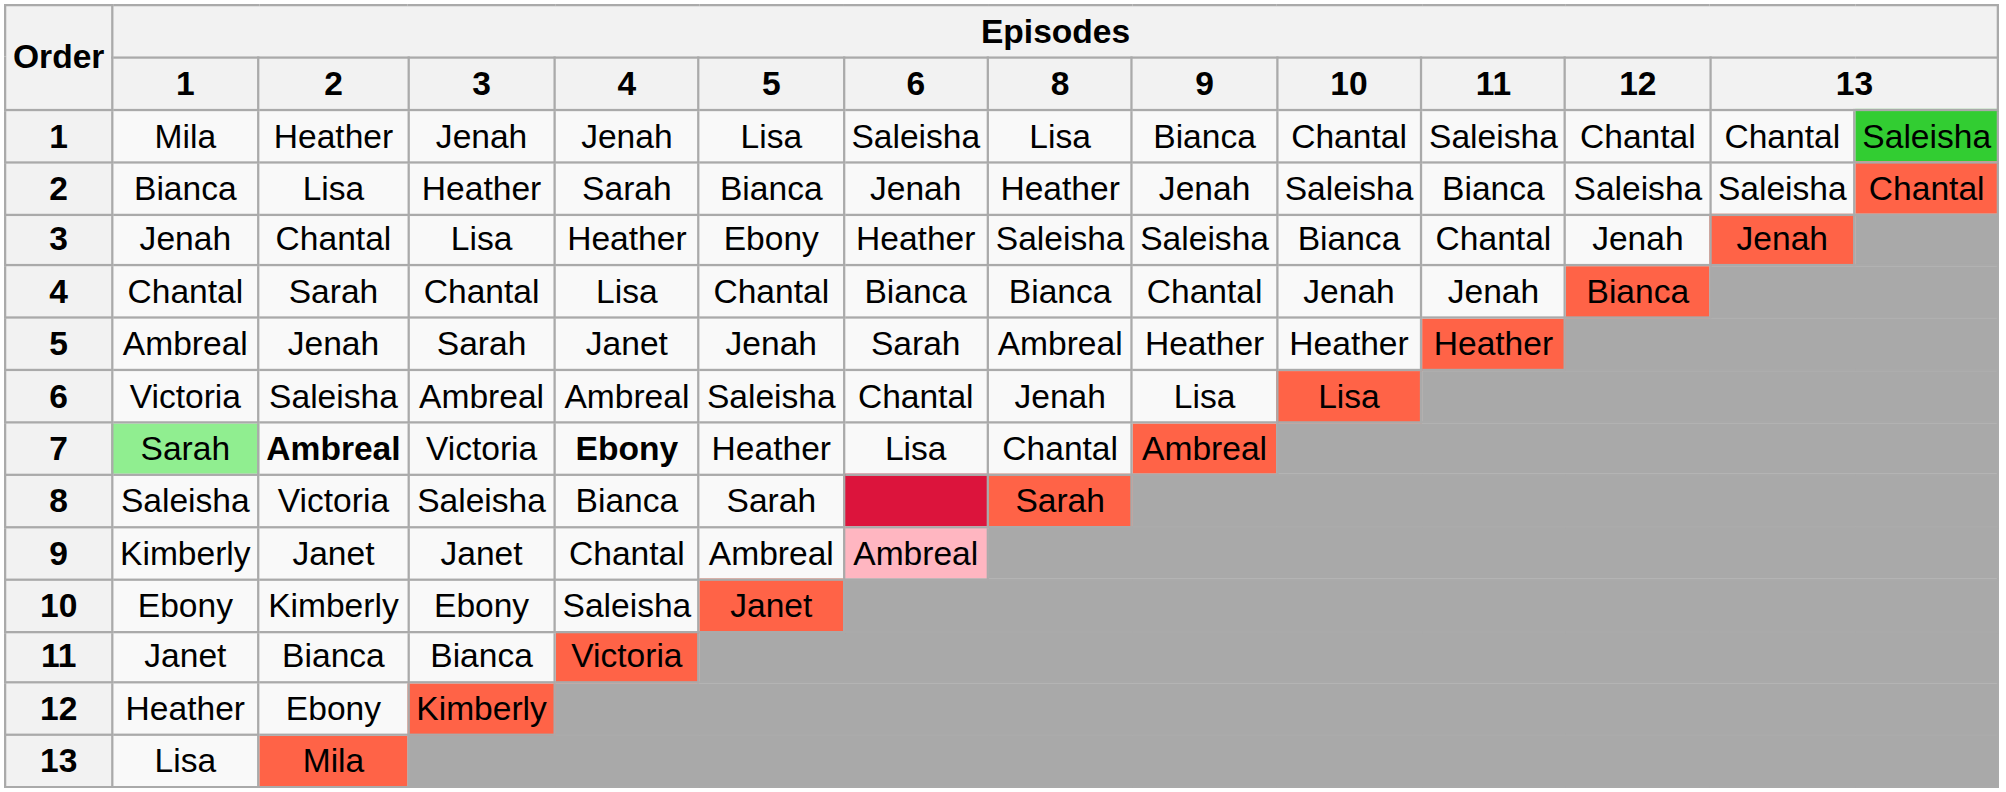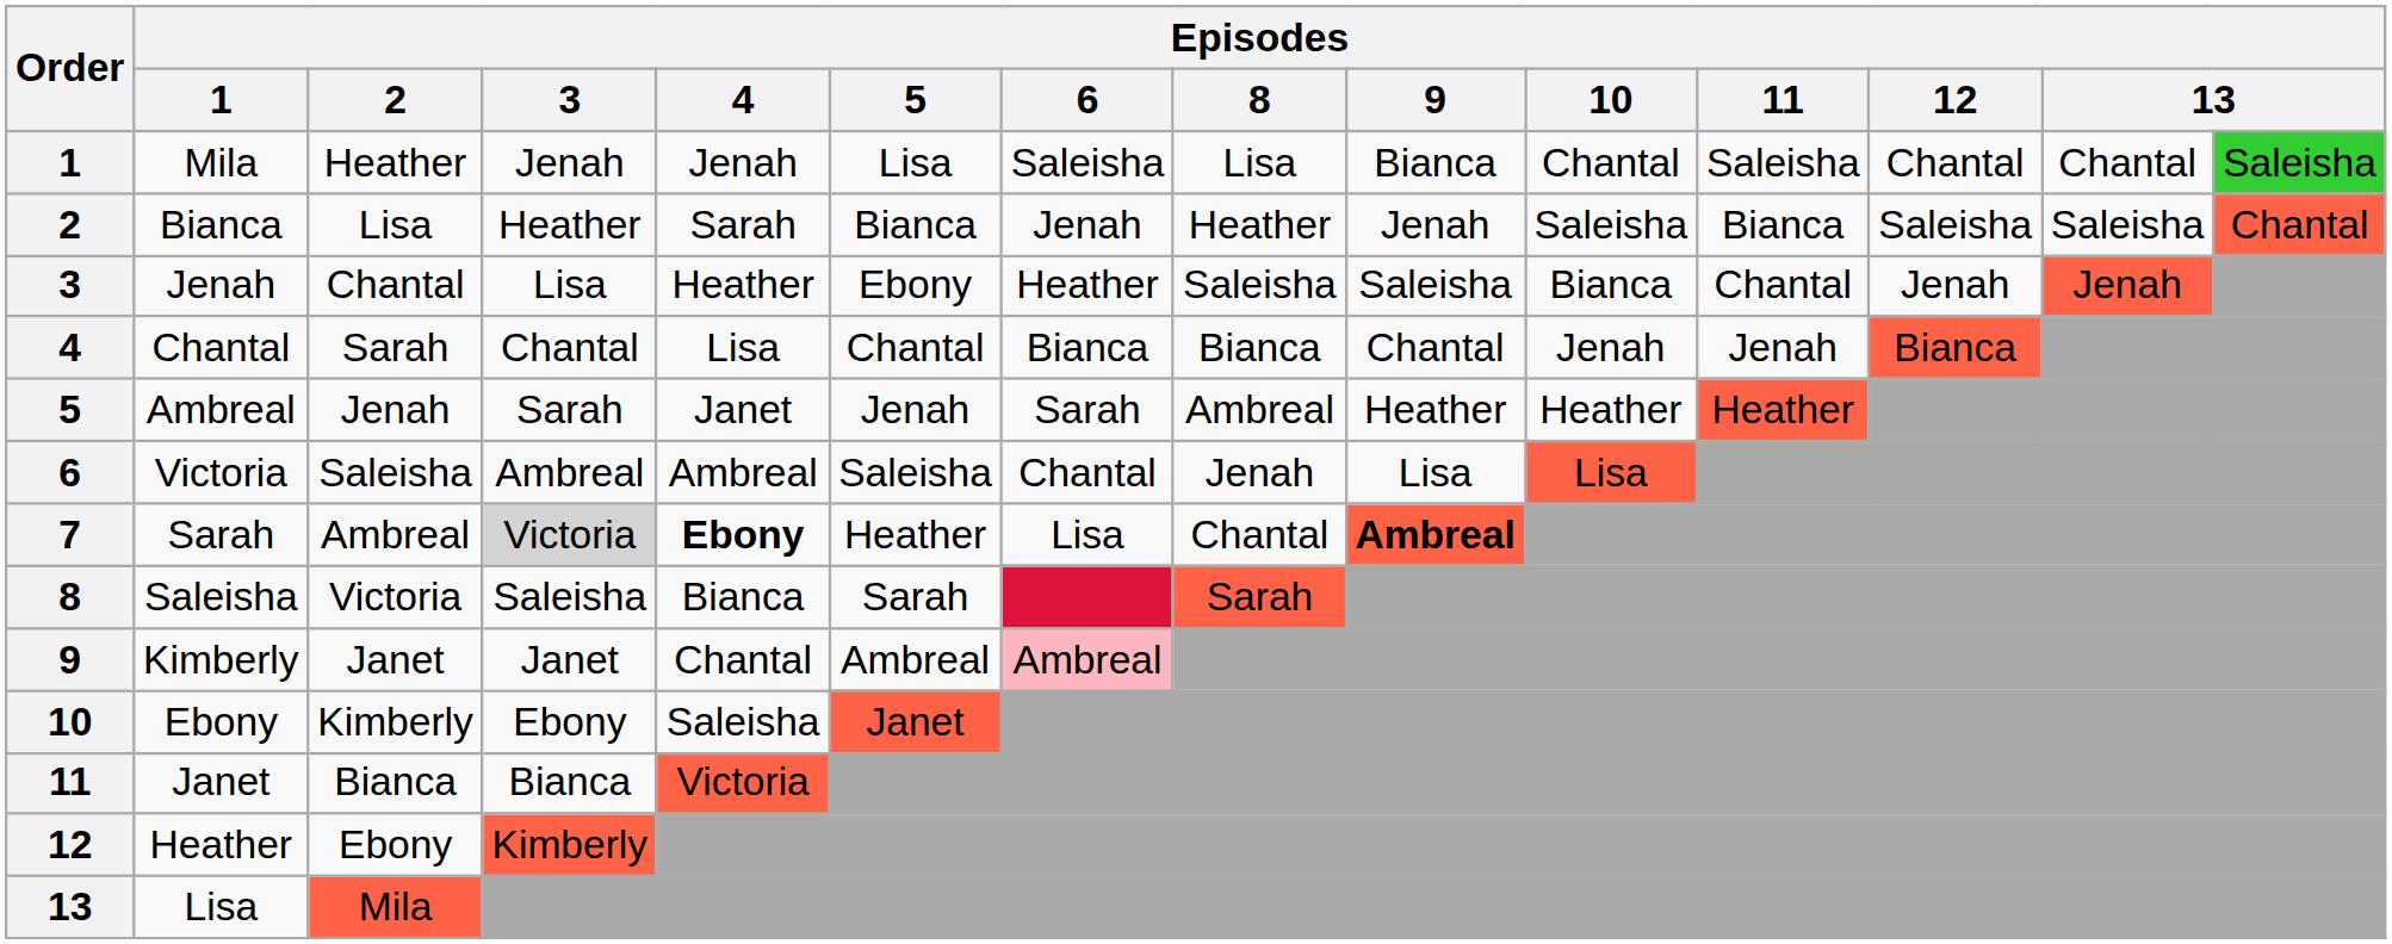7 | Episodes / 1: lightgreen background -> no background
7 | Episodes / 2: bold -> normal
7 | Episodes / 3: no background -> lightgrey background
7 | Episodes / 9: normal -> bold
